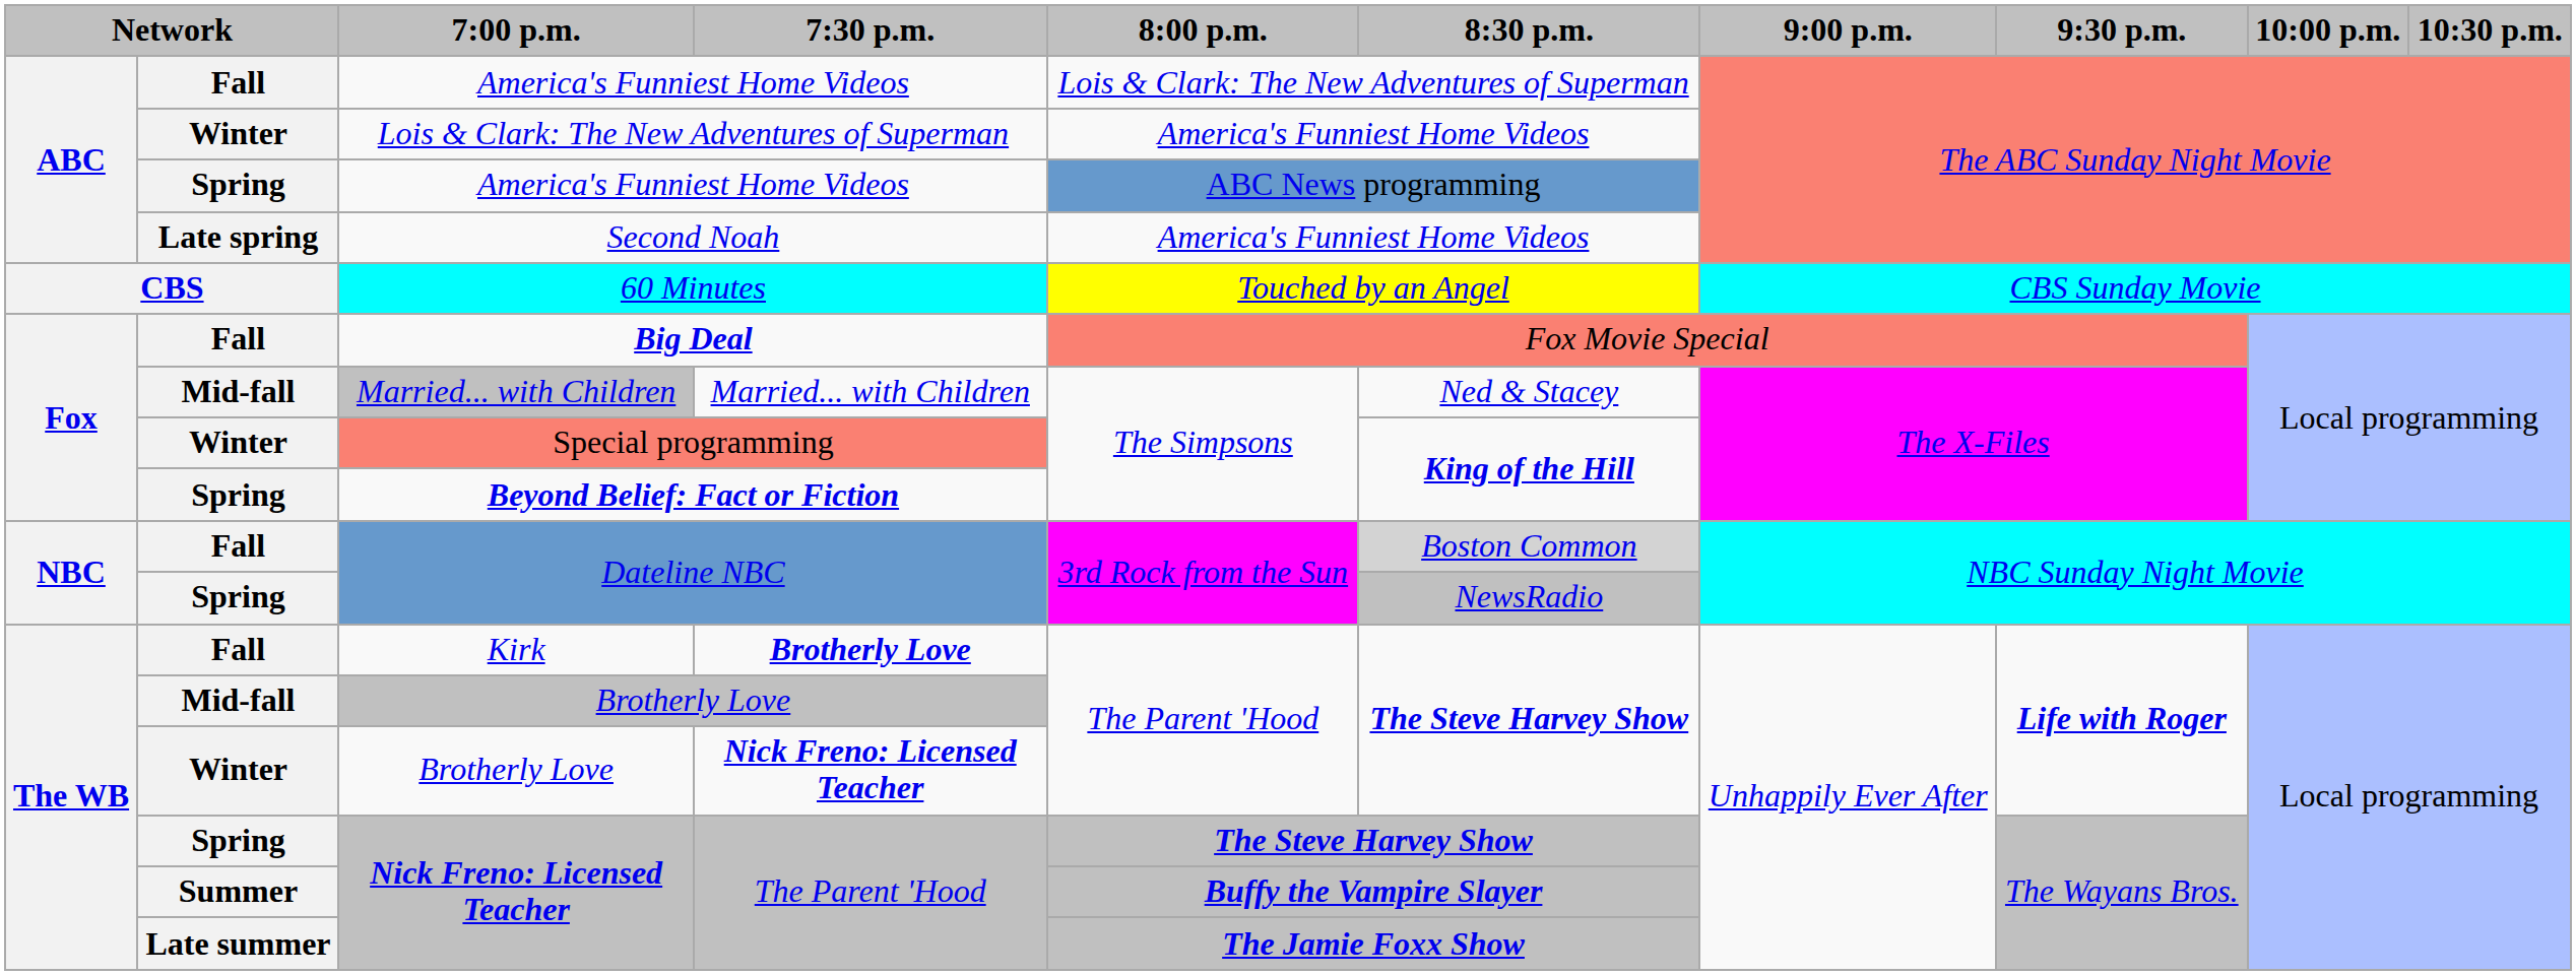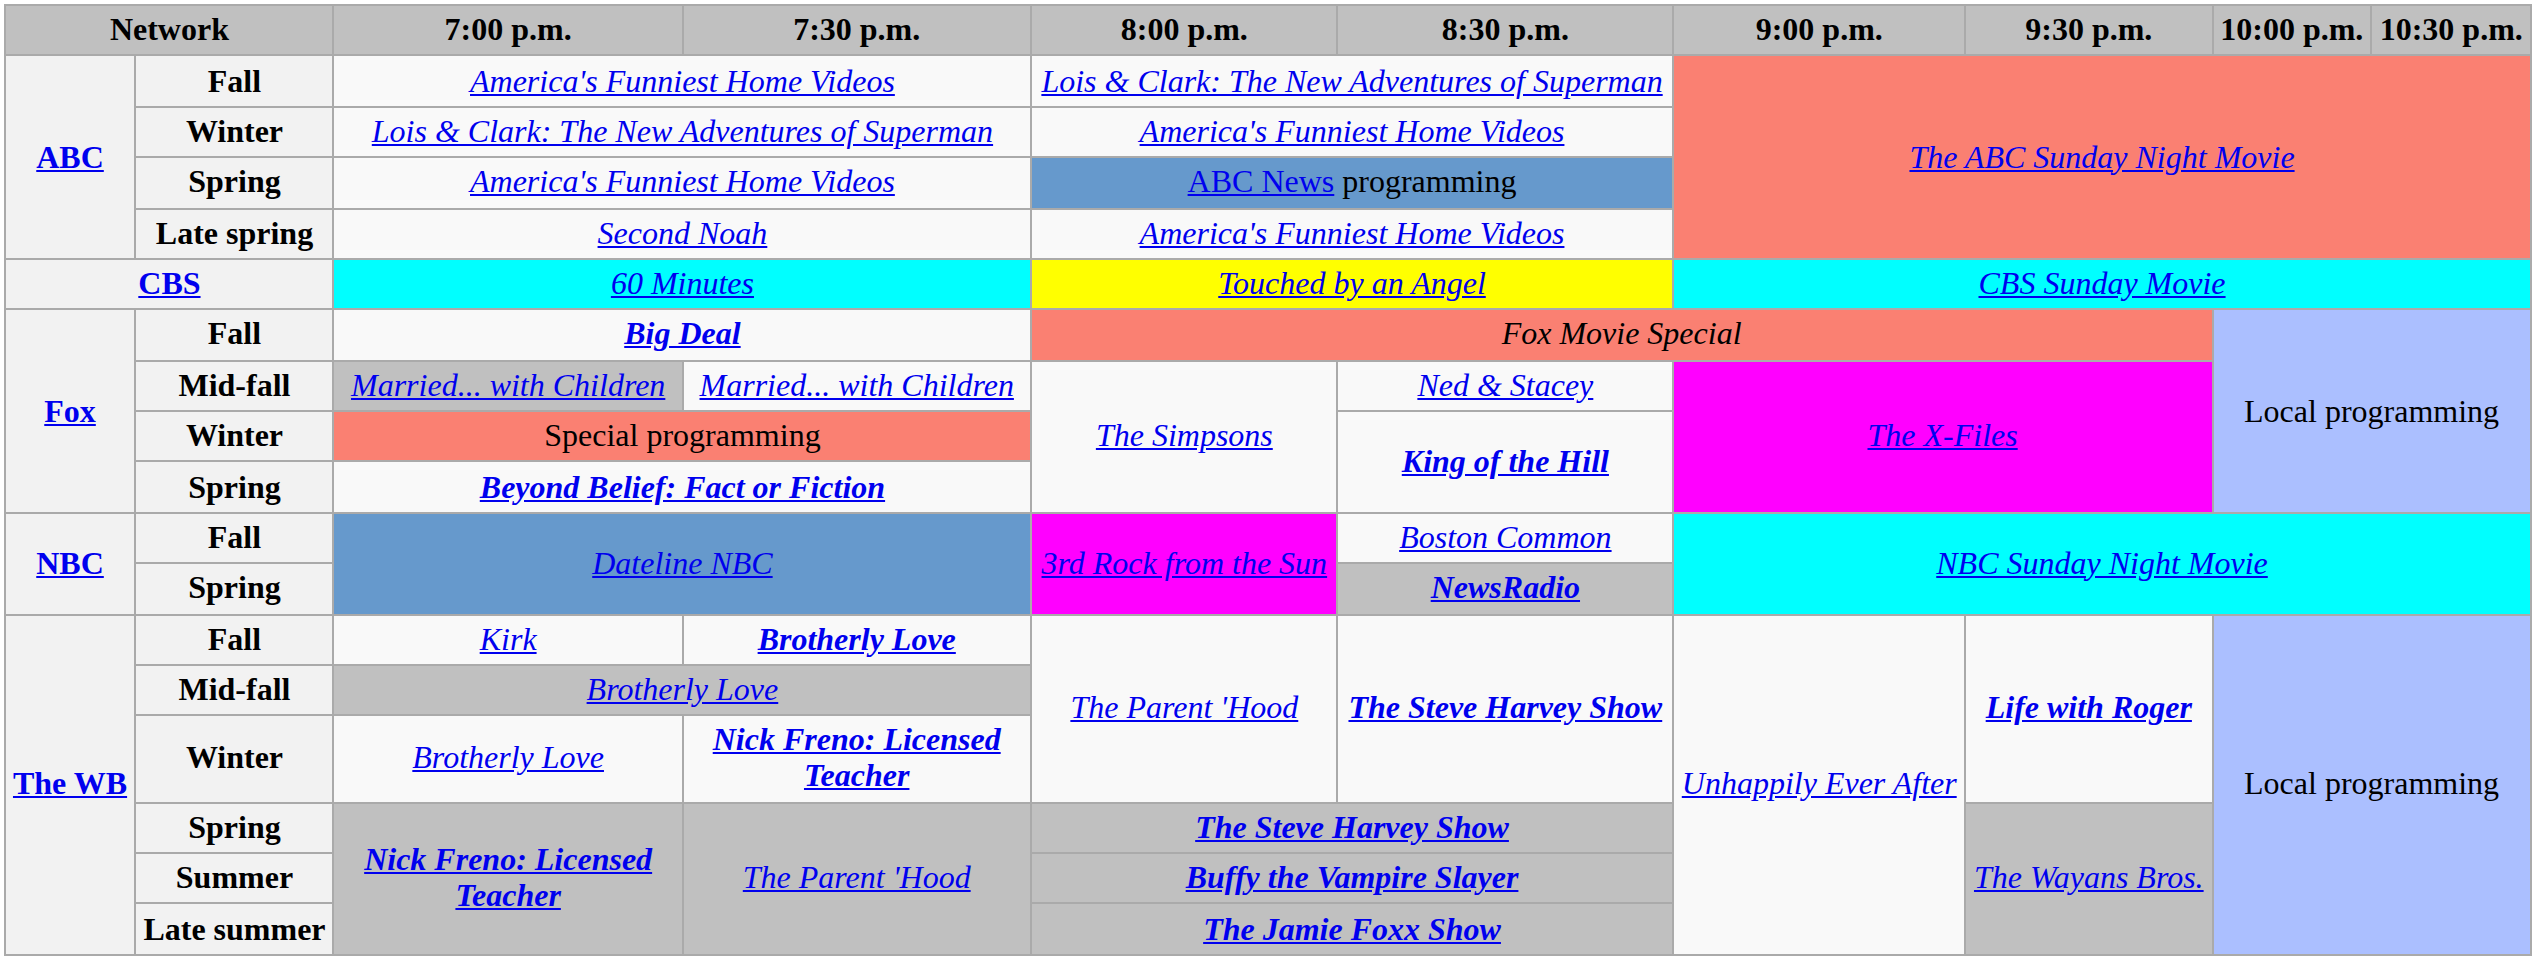Fall / Dateline NBC | 8:30 p.m.: lightgrey background -> no background
Spring / Dateline NBC | 8:30 p.m.: normal -> bold
